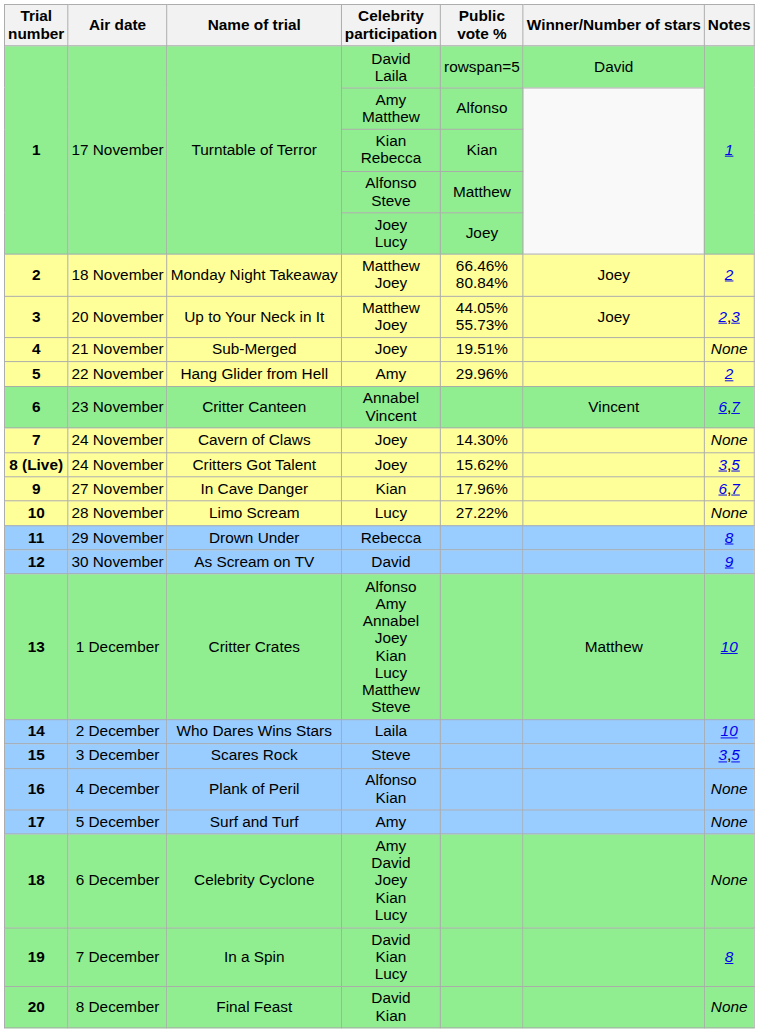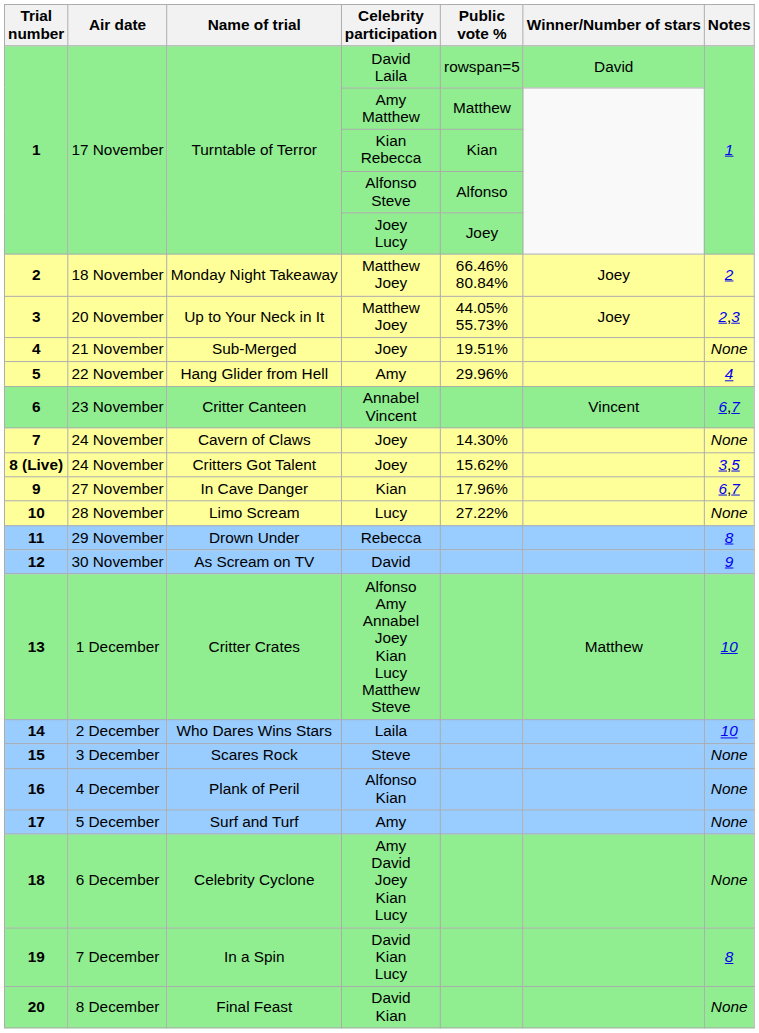1 / Amy Matthew | Public vote %: Alfonso -> Matthew
1 / Alfonso Steve | Public vote %: Matthew -> Alfonso
5 | Notes: 2 -> 4
15 | Notes: 3,5 -> None
